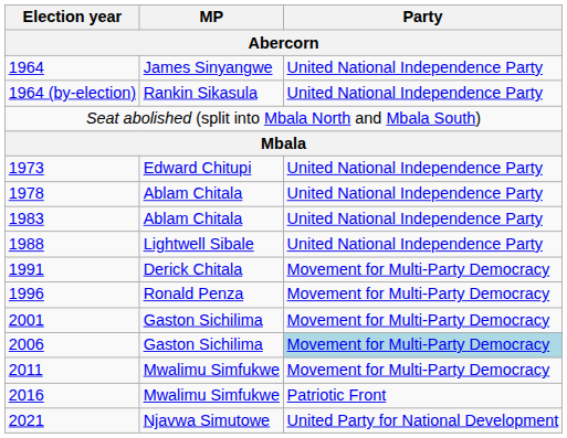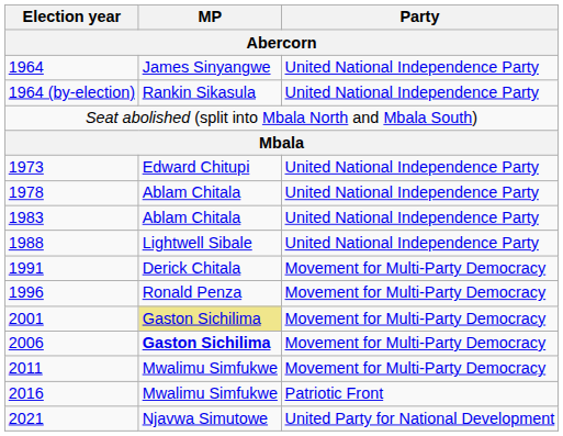2001 | MP: no background -> khaki background
2006 | MP: normal -> bold
2006 | Party: lightblue background -> no background
